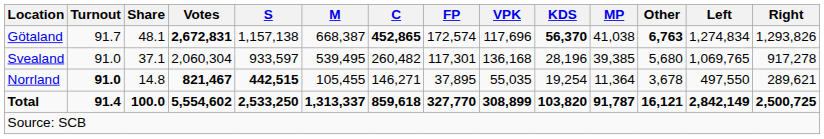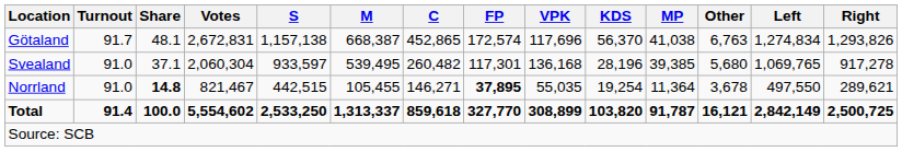Götaland | Votes: bold -> normal
Götaland | C: bold -> normal
Götaland | KDS: bold -> normal
Götaland | Other: bold -> normal
Norrland | Turnout: bold -> normal
Norrland | Share: normal -> bold
Norrland | Votes: bold -> normal
Norrland | S: bold -> normal
Norrland | FP: normal -> bold
